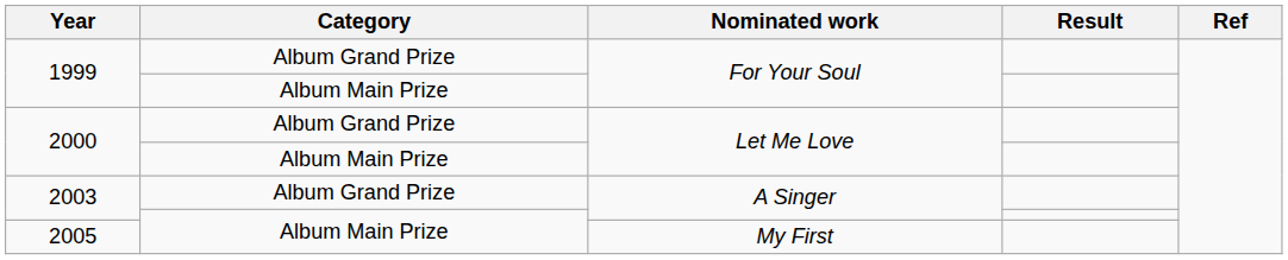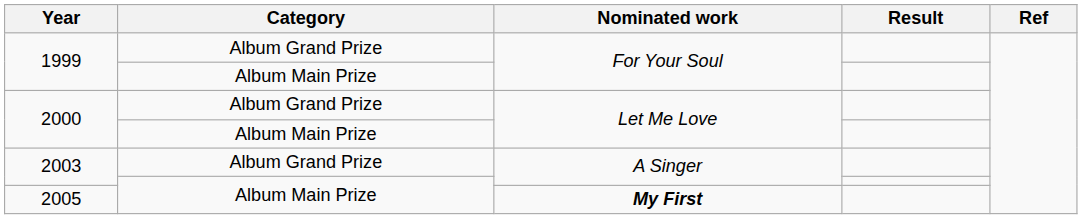2005 | Nominated work: normal -> bold
